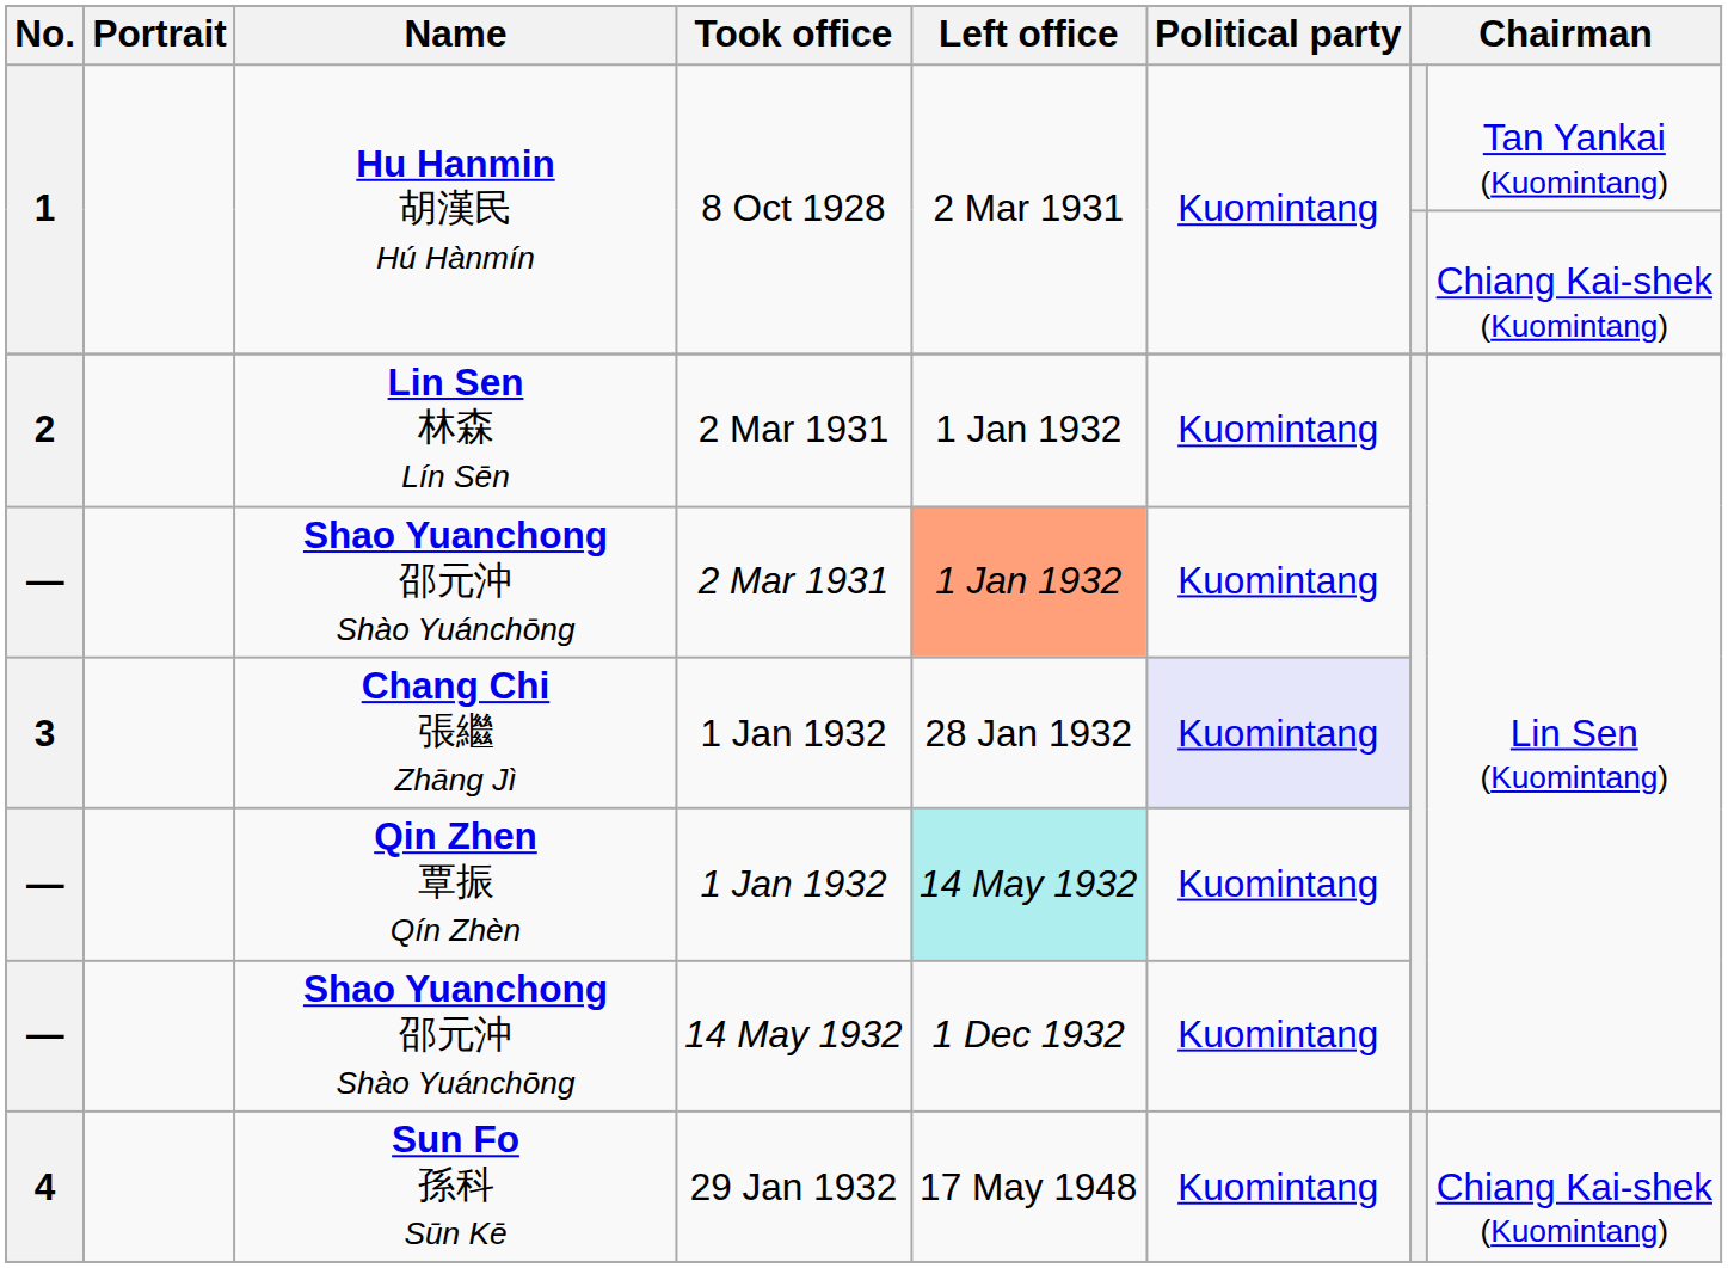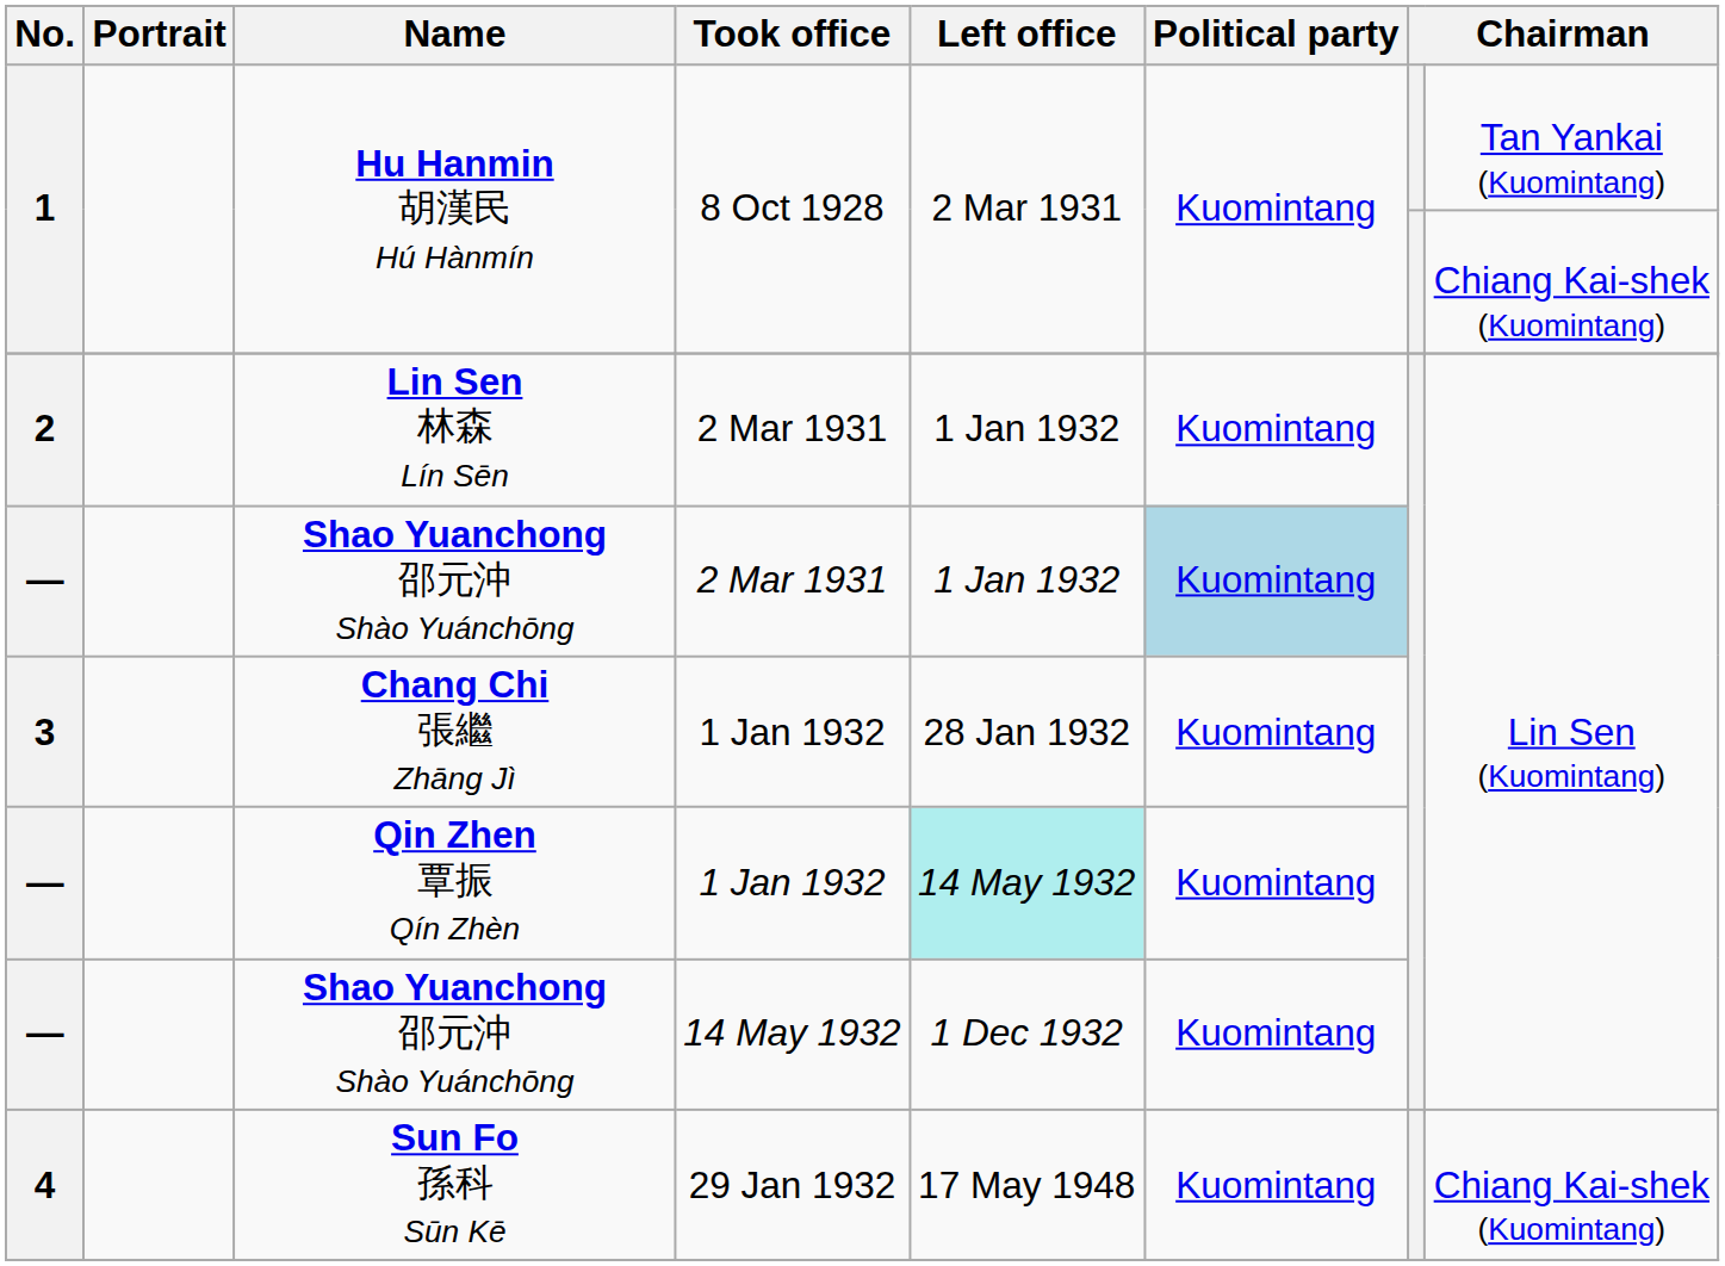Shao Yuanchong 邵元沖 Shào Yuánchōng / 2 Mar 1931 | Left office: lightsalmon background -> no background
Shao Yuanchong 邵元沖 Shào Yuánchōng / 2 Mar 1931 | Political party: no background -> lightblue background
Chang Chi 張繼 Zhāng Jì | Political party: lavender background -> no background
